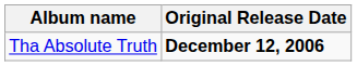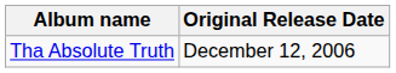Tha Absolute Truth | Original Release Date: bold -> normal
